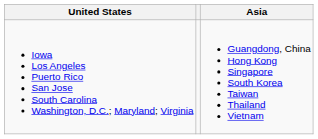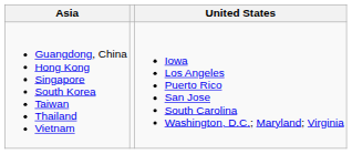columns swapped: United States <-> Asia
